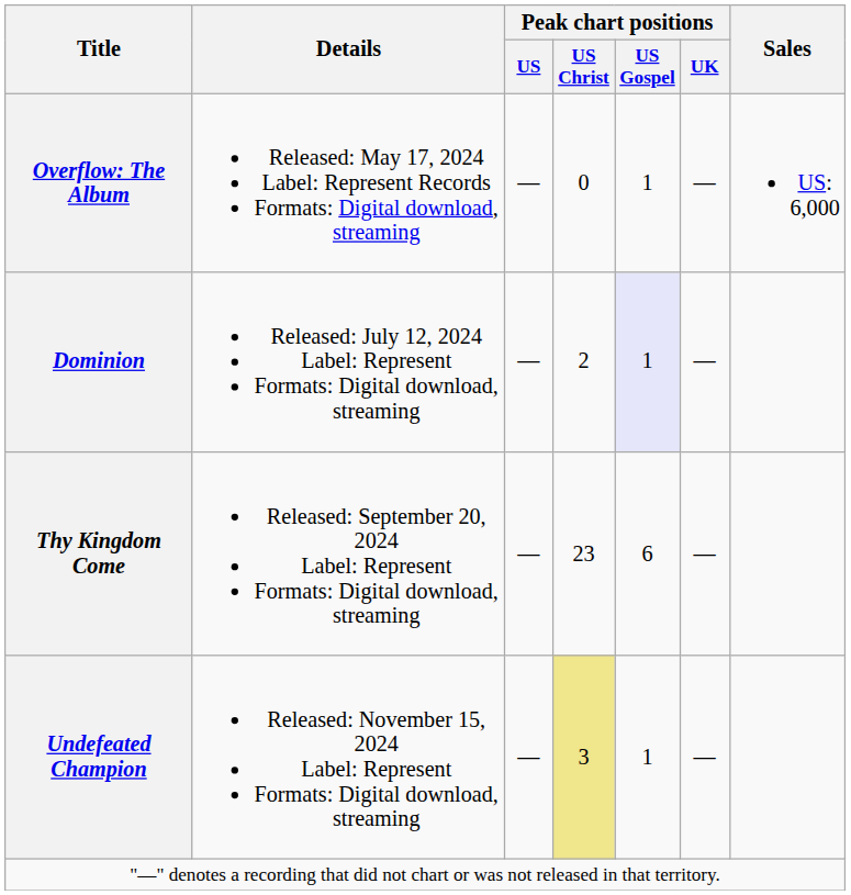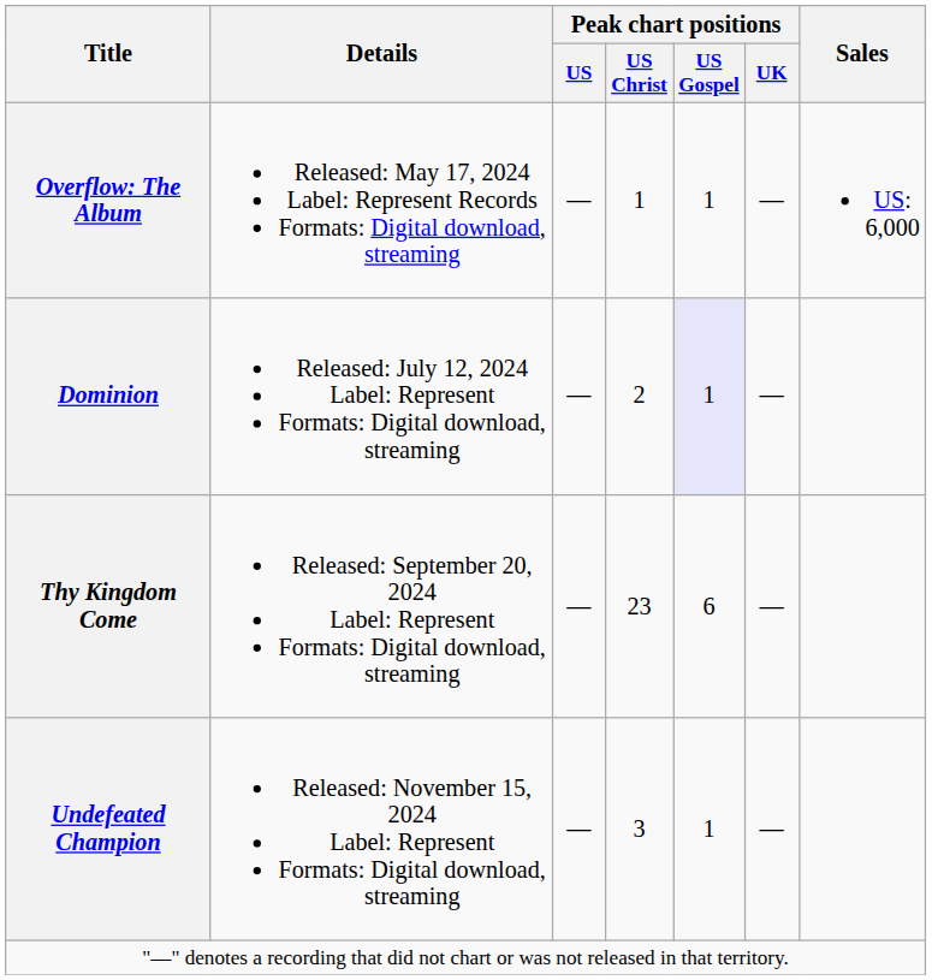Overflow: The Album | Peak chart positions / US Christ: 0 -> 1
Undefeated Champion | Peak chart positions / US Christ: khaki background -> no background
